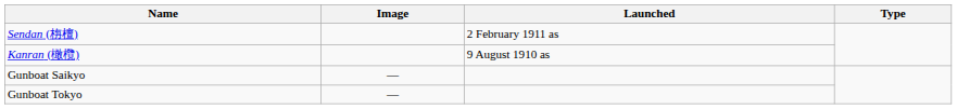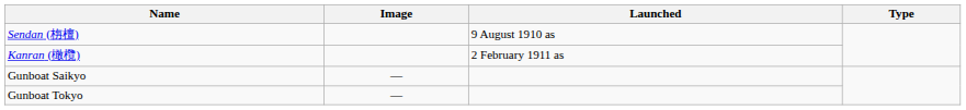Sendan (栴檀) | Launched: 2 February 1911 as -> 9 August 1910 as
Kanran (橄欖) | Launched: 9 August 1910 as -> 2 February 1911 as
